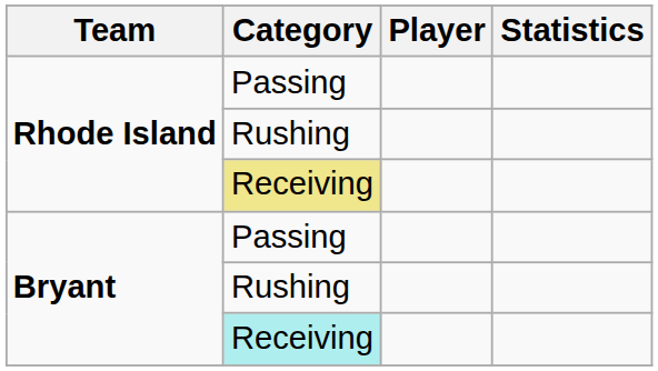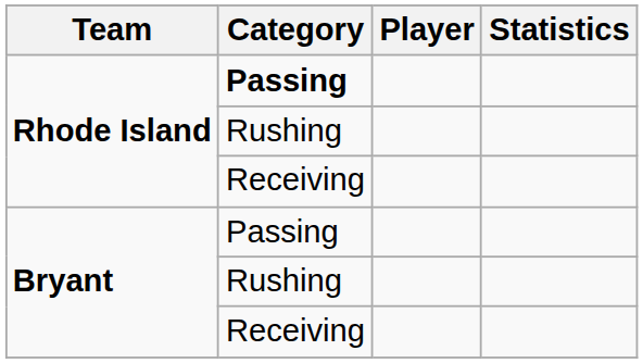Rhode Island / Passing | Category: normal -> bold
Rhode Island / Receiving | Category: khaki background -> no background
Bryant / Receiving | Category: paleturquoise background -> no background
